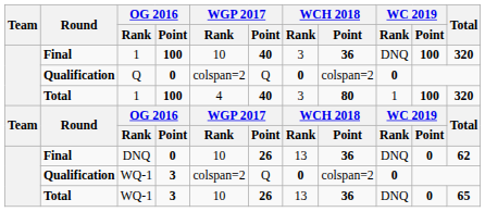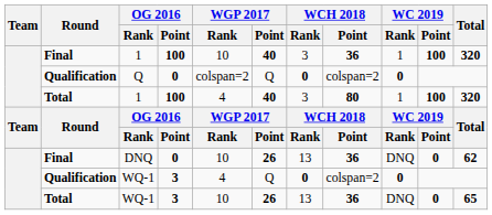Final / 1 | WC 2019 / Rank: DNQ -> 1
Qualification / WQ-1 | WGP 2017 / Rank: colspan=2 -> 4
